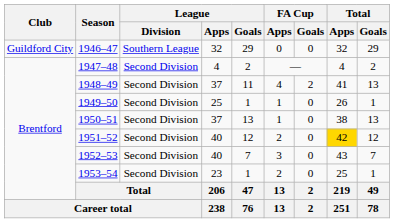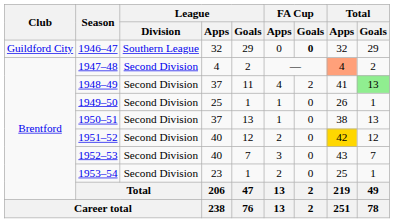1946–47 | FA Cup / Goals: normal -> bold
1947–48 | Total / Apps: no background -> lightsalmon background
1948–49 | Total / Goals: no background -> lightgreen background
